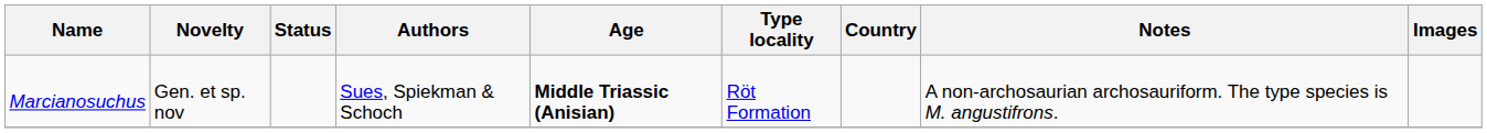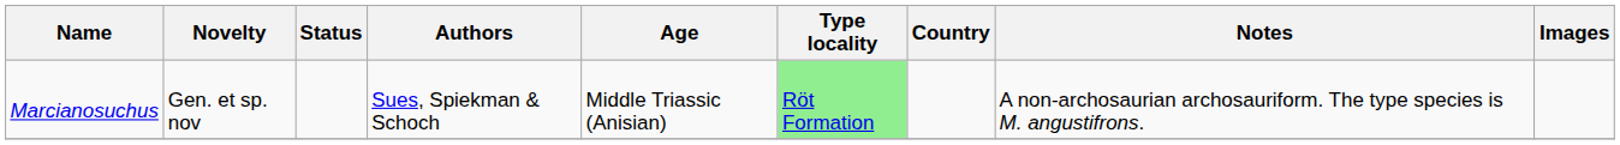Marcianosuchus | Age: bold -> normal
Marcianosuchus | Type locality: no background -> lightgreen background
